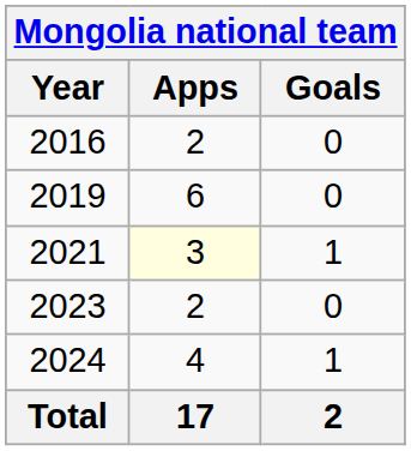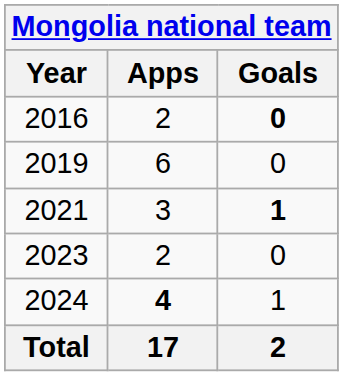2016 | Goals: normal -> bold
2021 | Apps: lightyellow background -> no background
2021 | Goals: normal -> bold
2024 | Apps: normal -> bold
